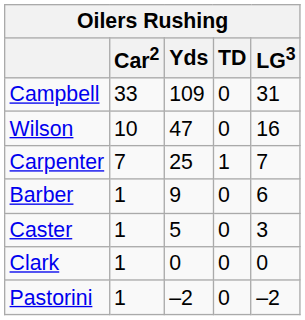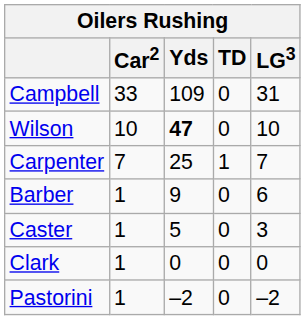Wilson | Yds: normal -> bold
Wilson | LG3: 16 -> 10
